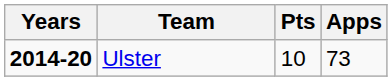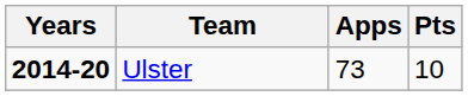columns swapped: Apps <-> Pts
